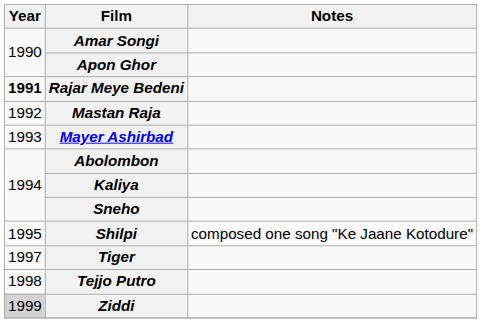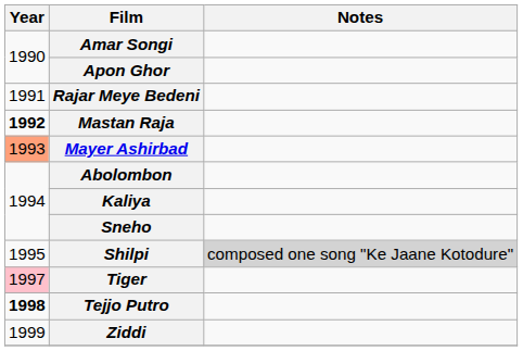Rajar Meye Bedeni | Year: bold -> normal
Mastan Raja | Year: normal -> bold
Mayer Ashirbad | Year: no background -> lightsalmon background
Shilpi | Notes: no background -> lightgrey background
Tiger | Year: no background -> pink background
Tejjo Putro | Year: normal -> bold
Ziddi | Year: lightgrey background -> no background
